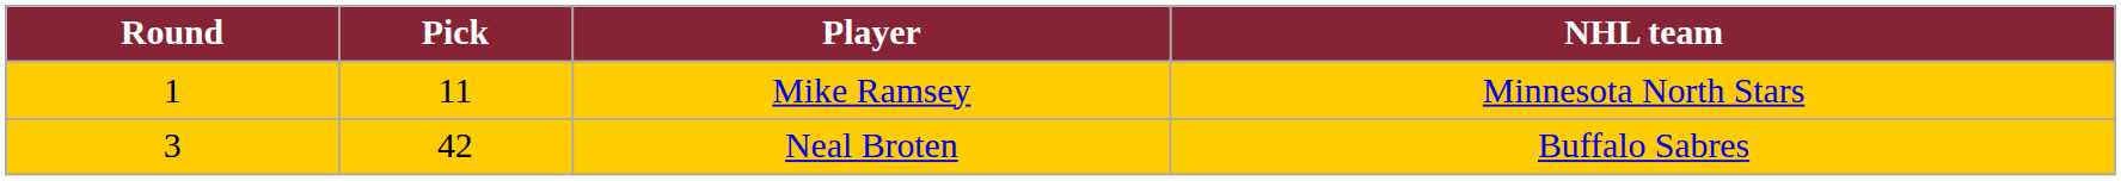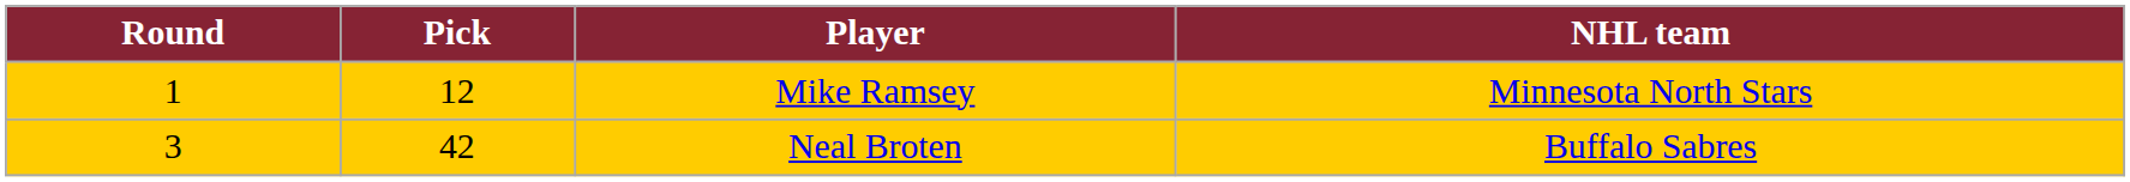Mike Ramsey | Pick: 11 -> 12
